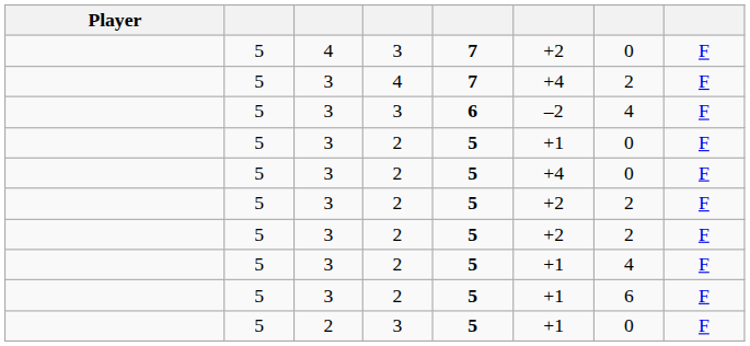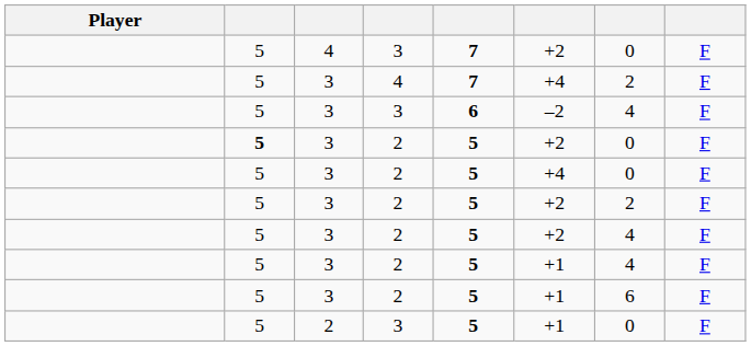row 5 | column 2: normal -> bold
row 5 | column 6: +1 -> +2
row 8 | column 7: 2 -> 4
